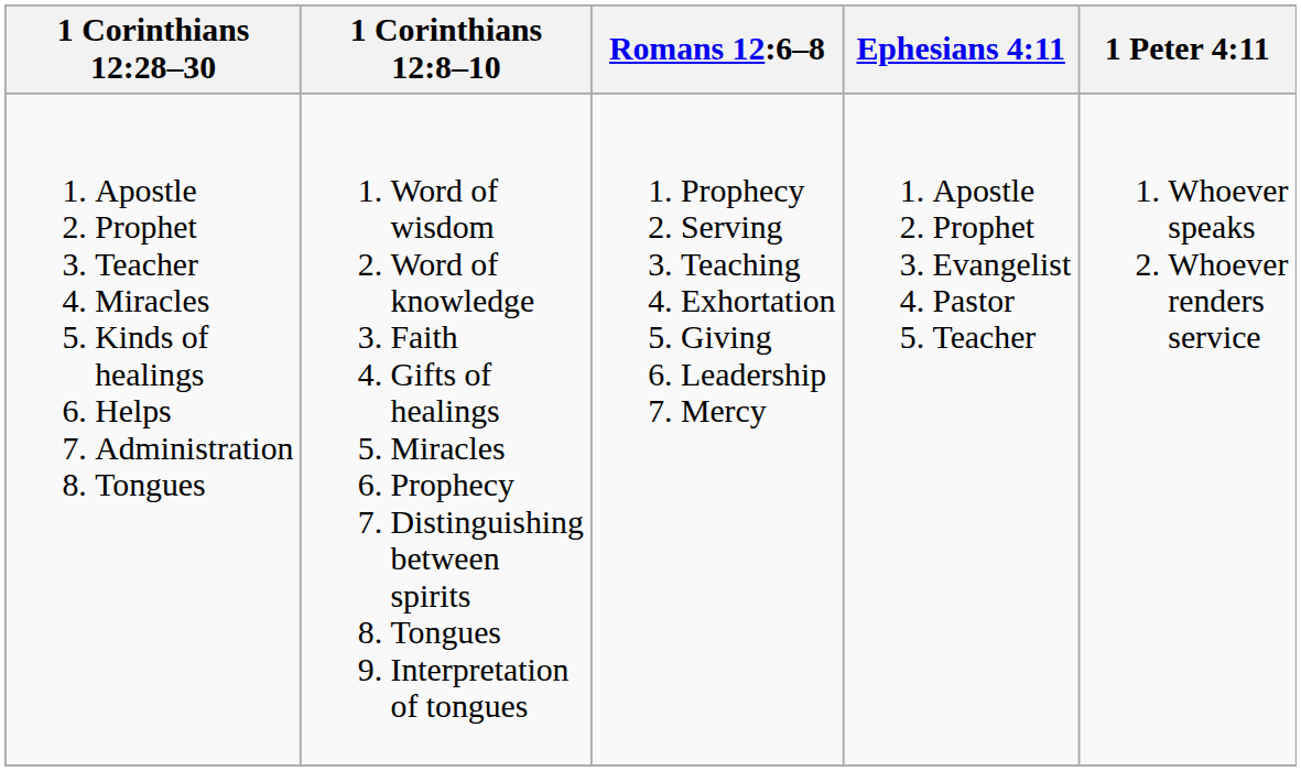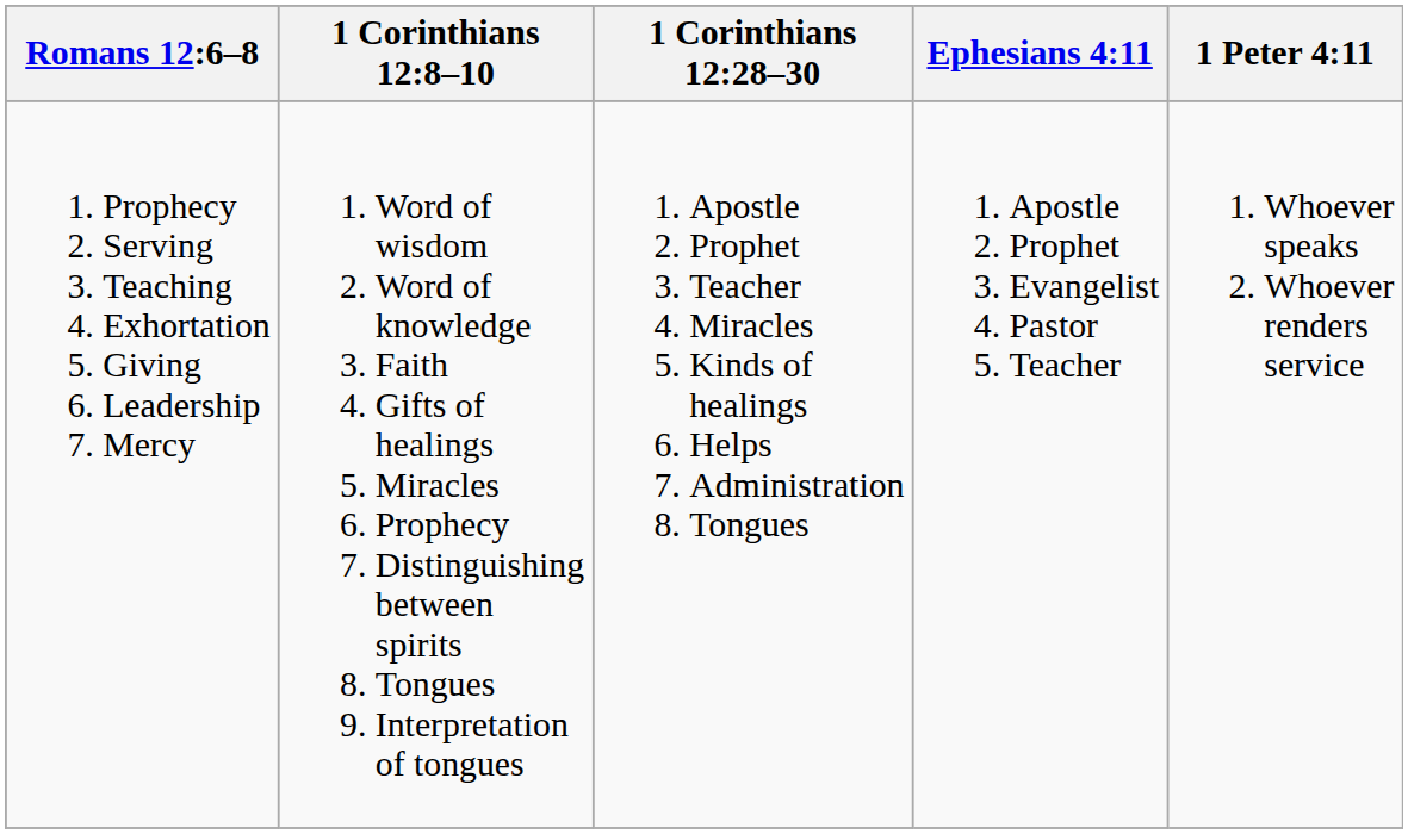columns swapped: Romans 12:6–8 <-> 1 Corinthians 12:28–30
